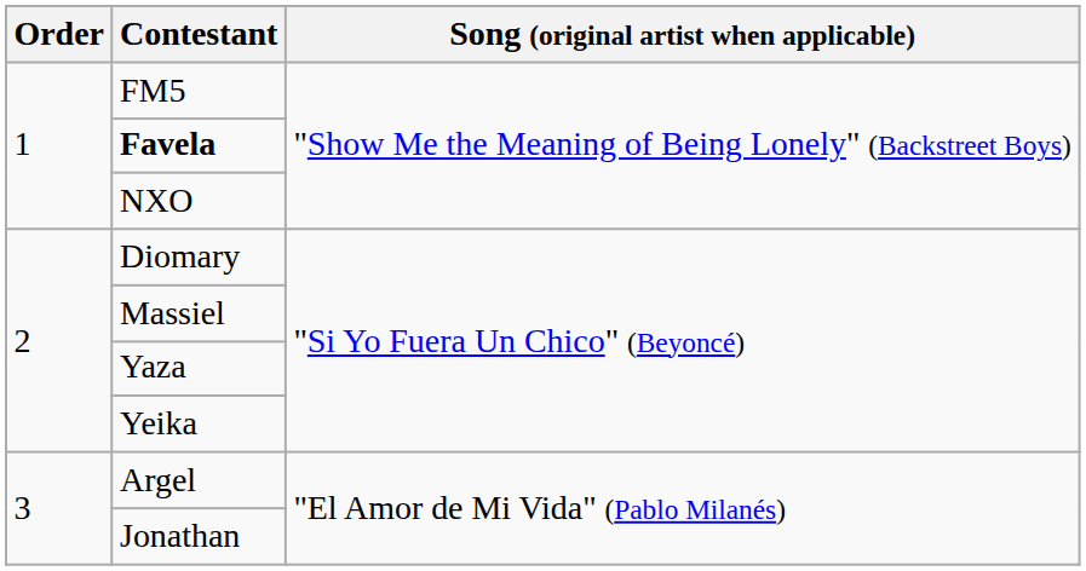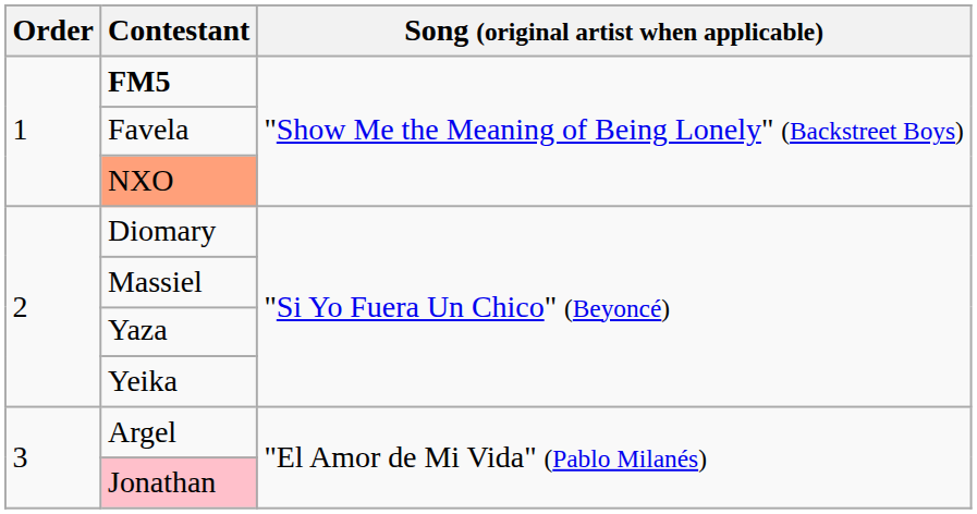FM5 | Contestant: normal -> bold
Favela | Contestant: bold -> normal
NXO | Contestant: no background -> lightsalmon background
Jonathan | Contestant: no background -> pink background
